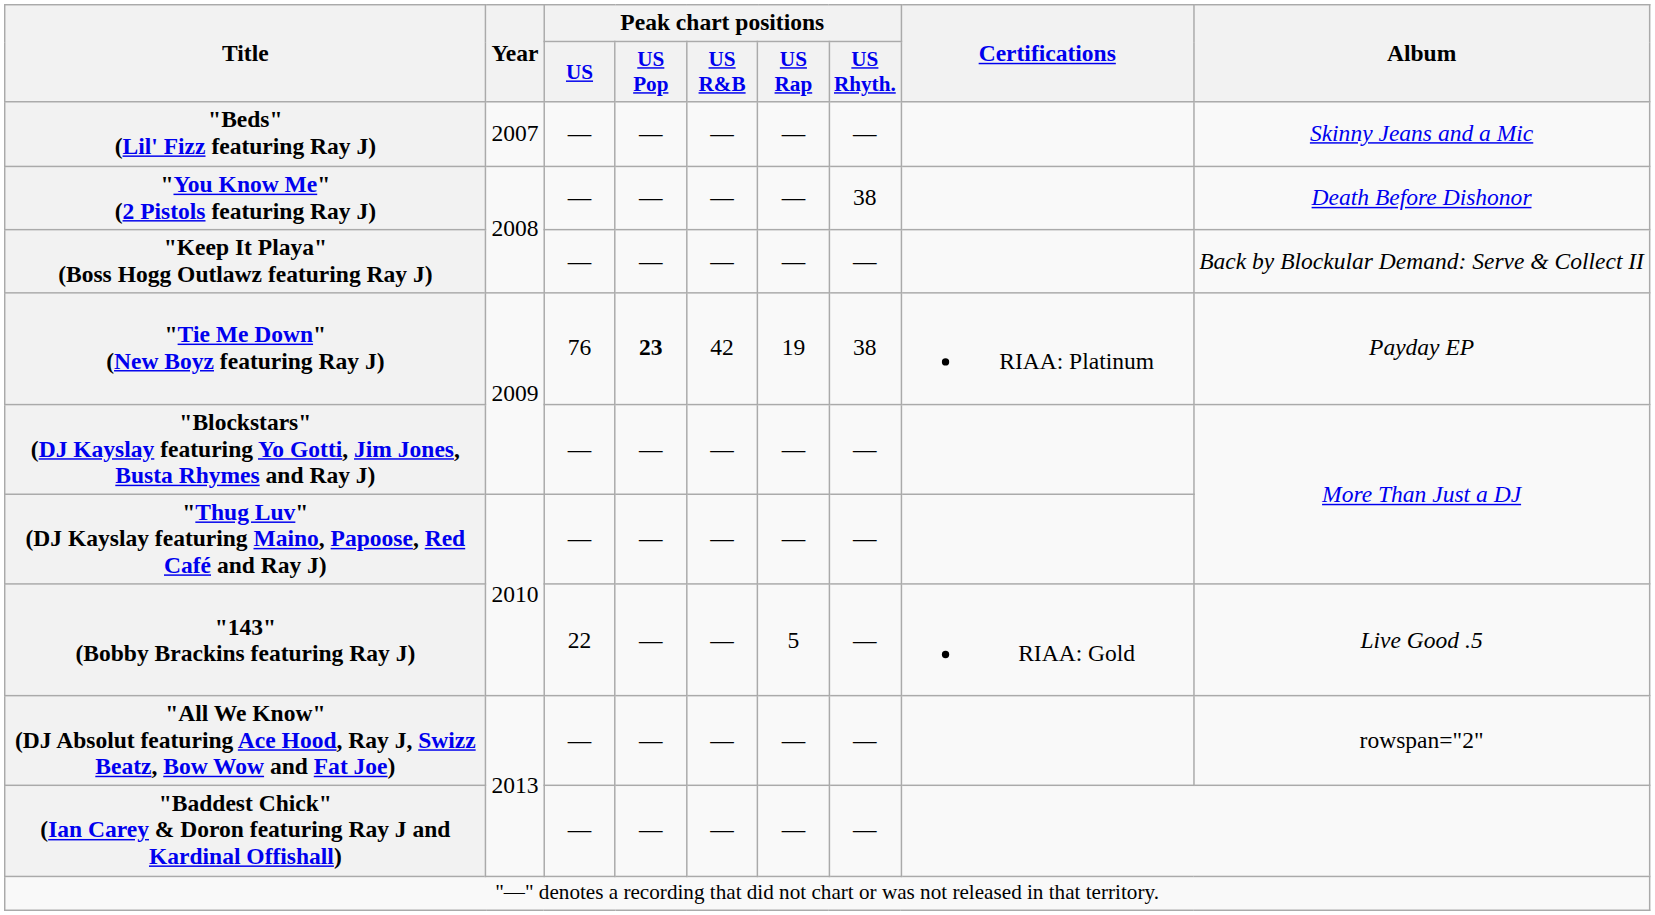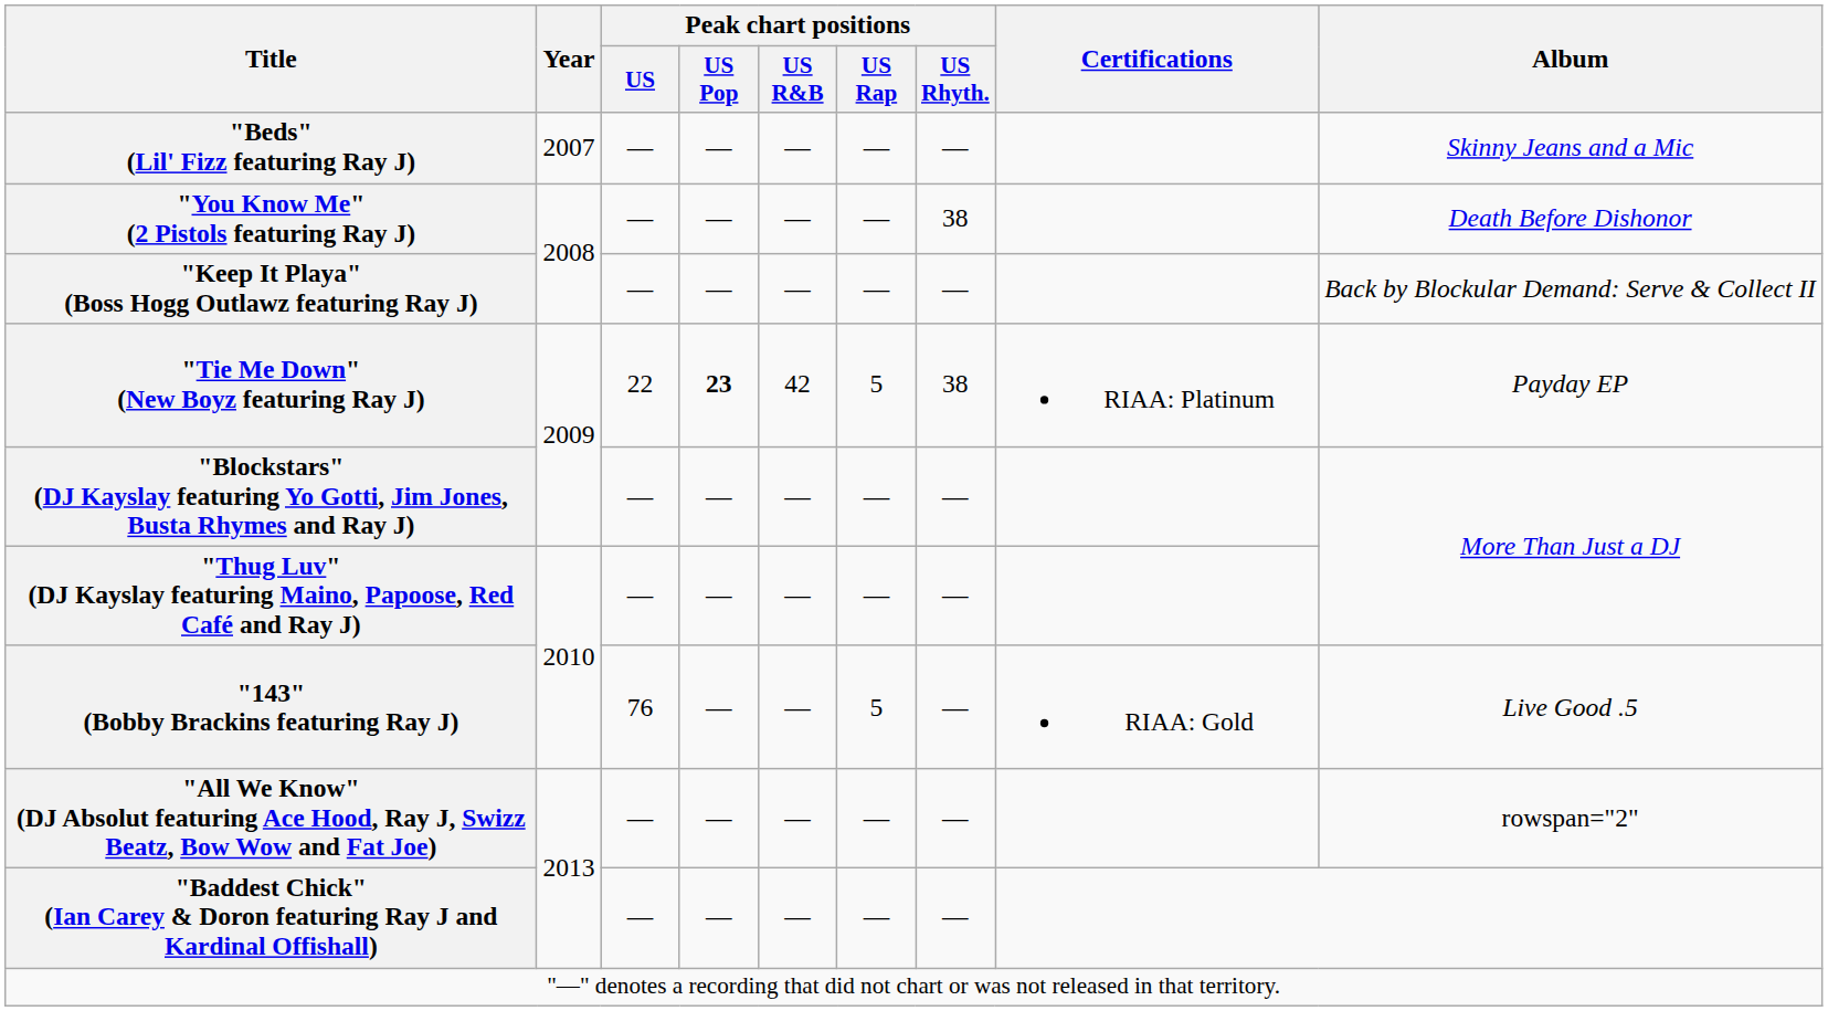"Tie Me Down" (New Boyz featuring Ray J) | Peak chart positions / US: 76 -> 22
"Tie Me Down" (New Boyz featuring Ray J) | Peak chart positions / US Rap: 19 -> 5
"143" (Bobby Brackins featuring Ray J) | Peak chart positions / US: 22 -> 76
